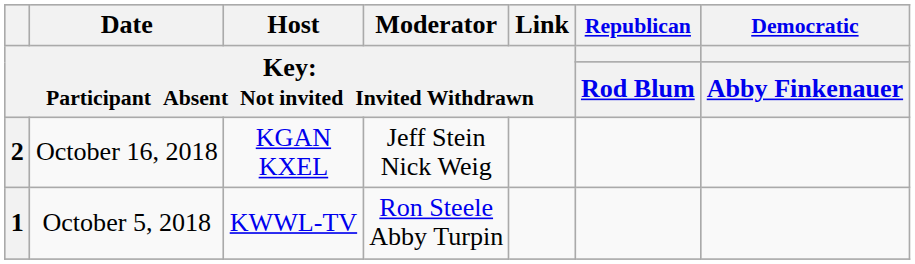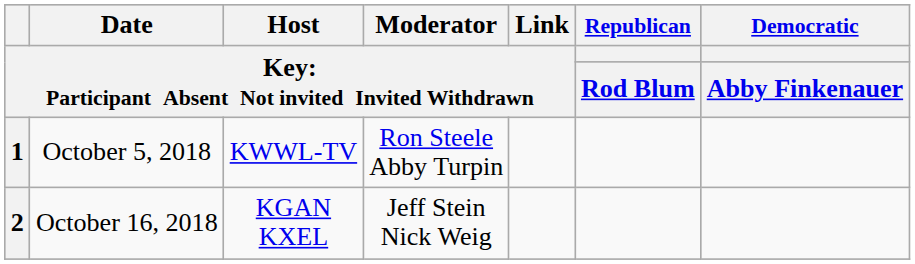rows swapped: 1 <-> 2
